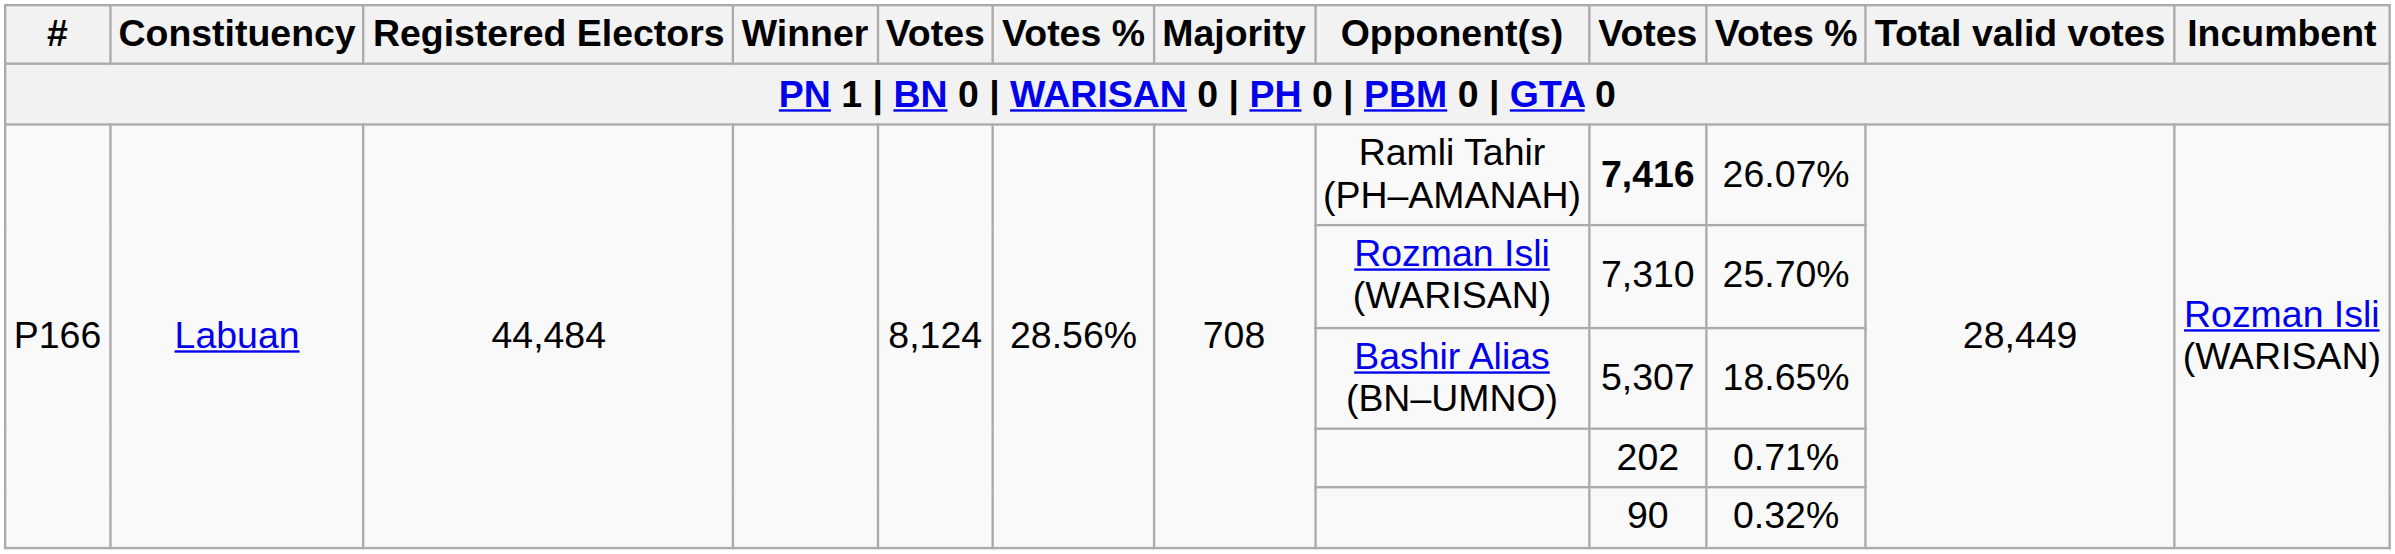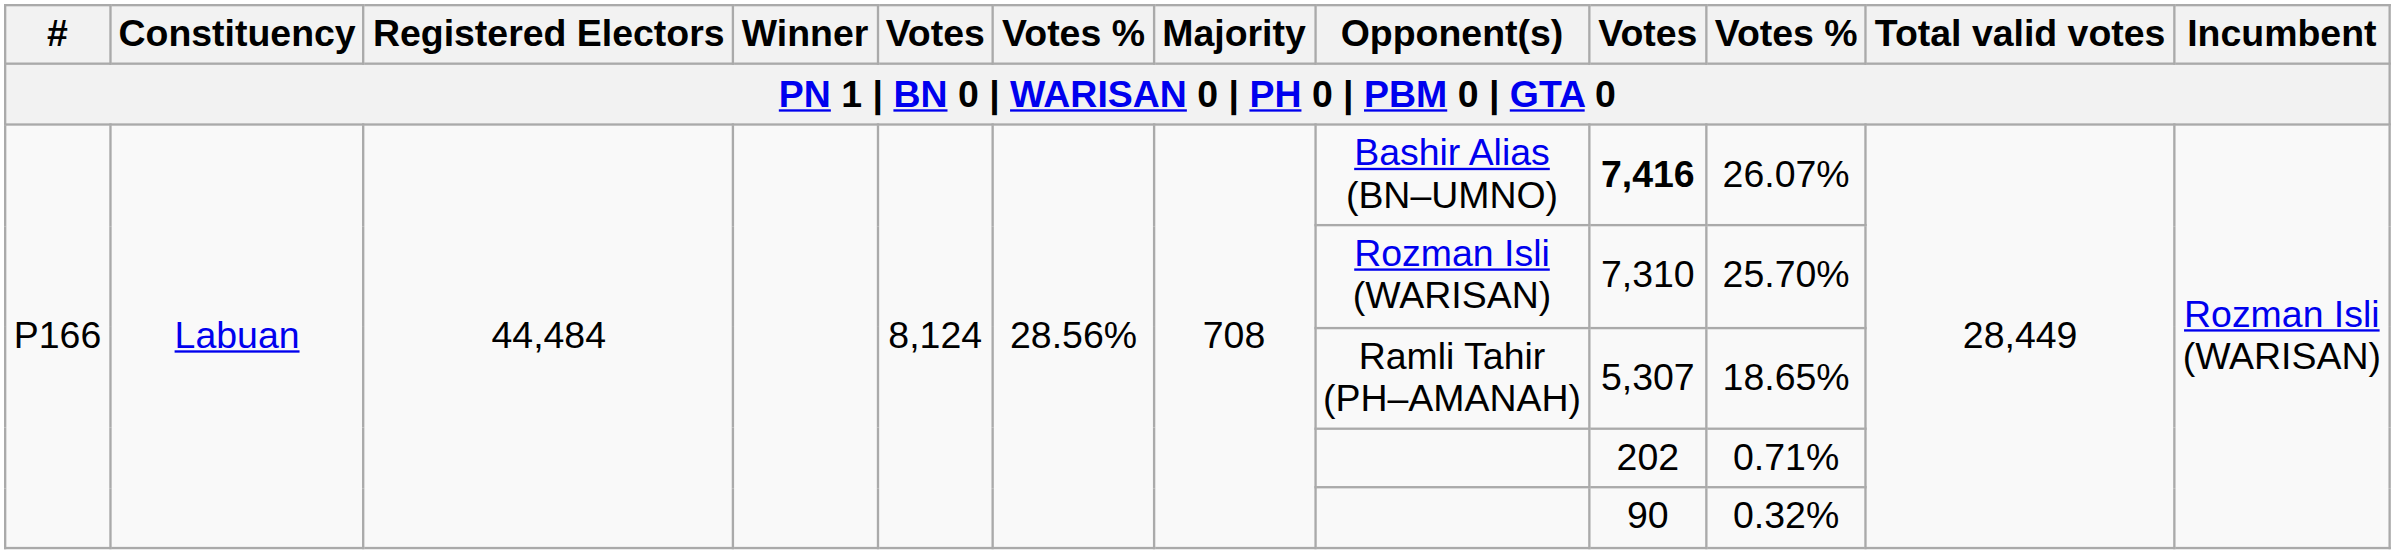row 3 | Opponent(s): Ramli Tahir (PH–AMANAH) -> Bashir Alias (BN–UMNO)
row 5 | Opponent(s): Bashir Alias (BN–UMNO) -> Ramli Tahir (PH–AMANAH)
